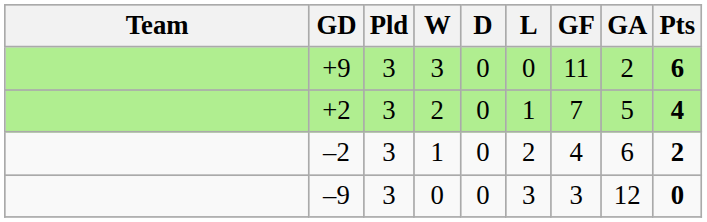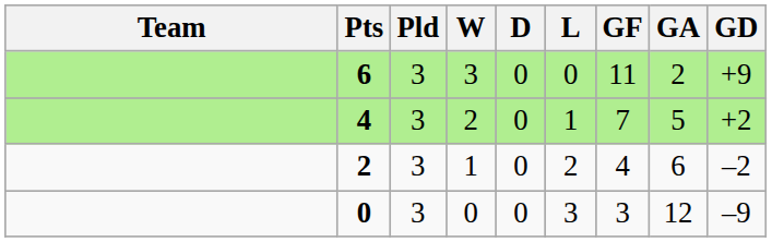columns swapped: Pts <-> GD
